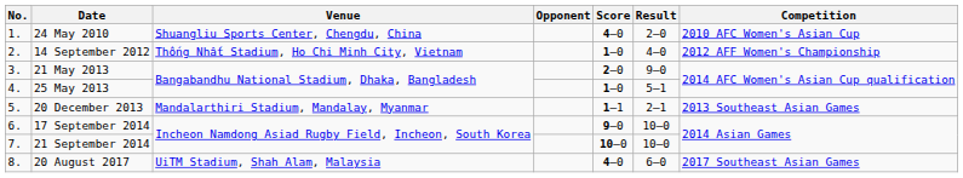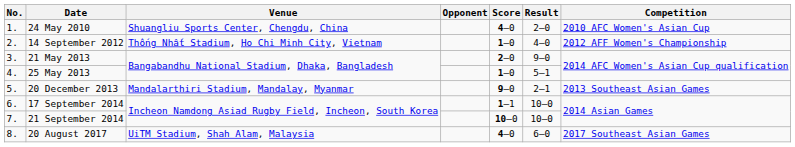20 December 2013 | Score: 1–1 -> 9–0
17 September 2014 | Score: 9–0 -> 1–1
